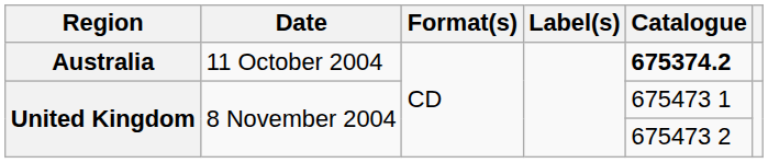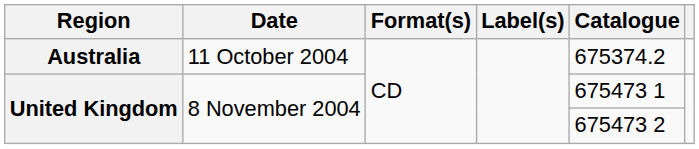Australia | Catalogue: bold -> normal
